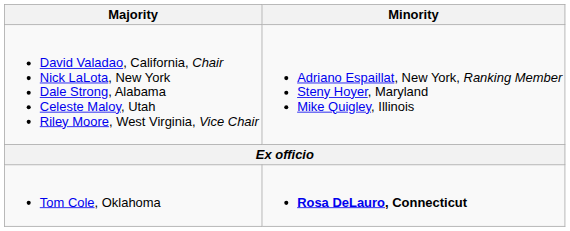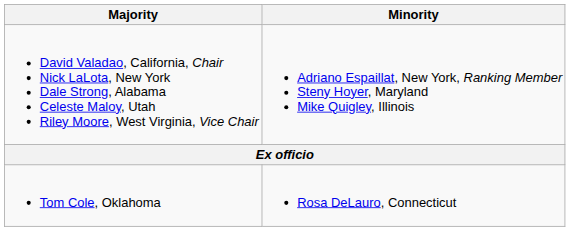Tom Cole, Oklahoma | Minority: bold -> normal
